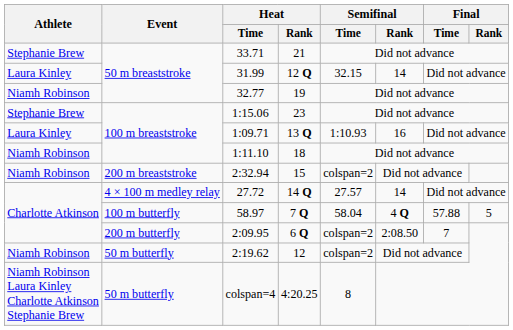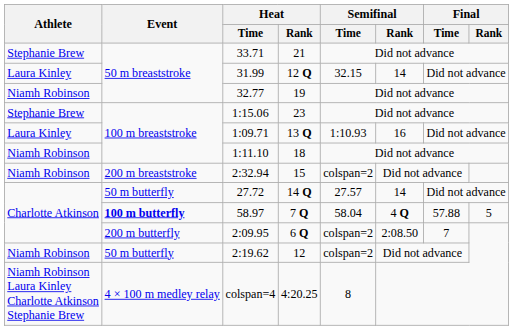27.72 | Event: 4 × 100 m medley relay -> 50 m butterfly
58.97 | Event: normal -> bold
colspan=4 | Event: 50 m butterfly -> 4 × 100 m medley relay
